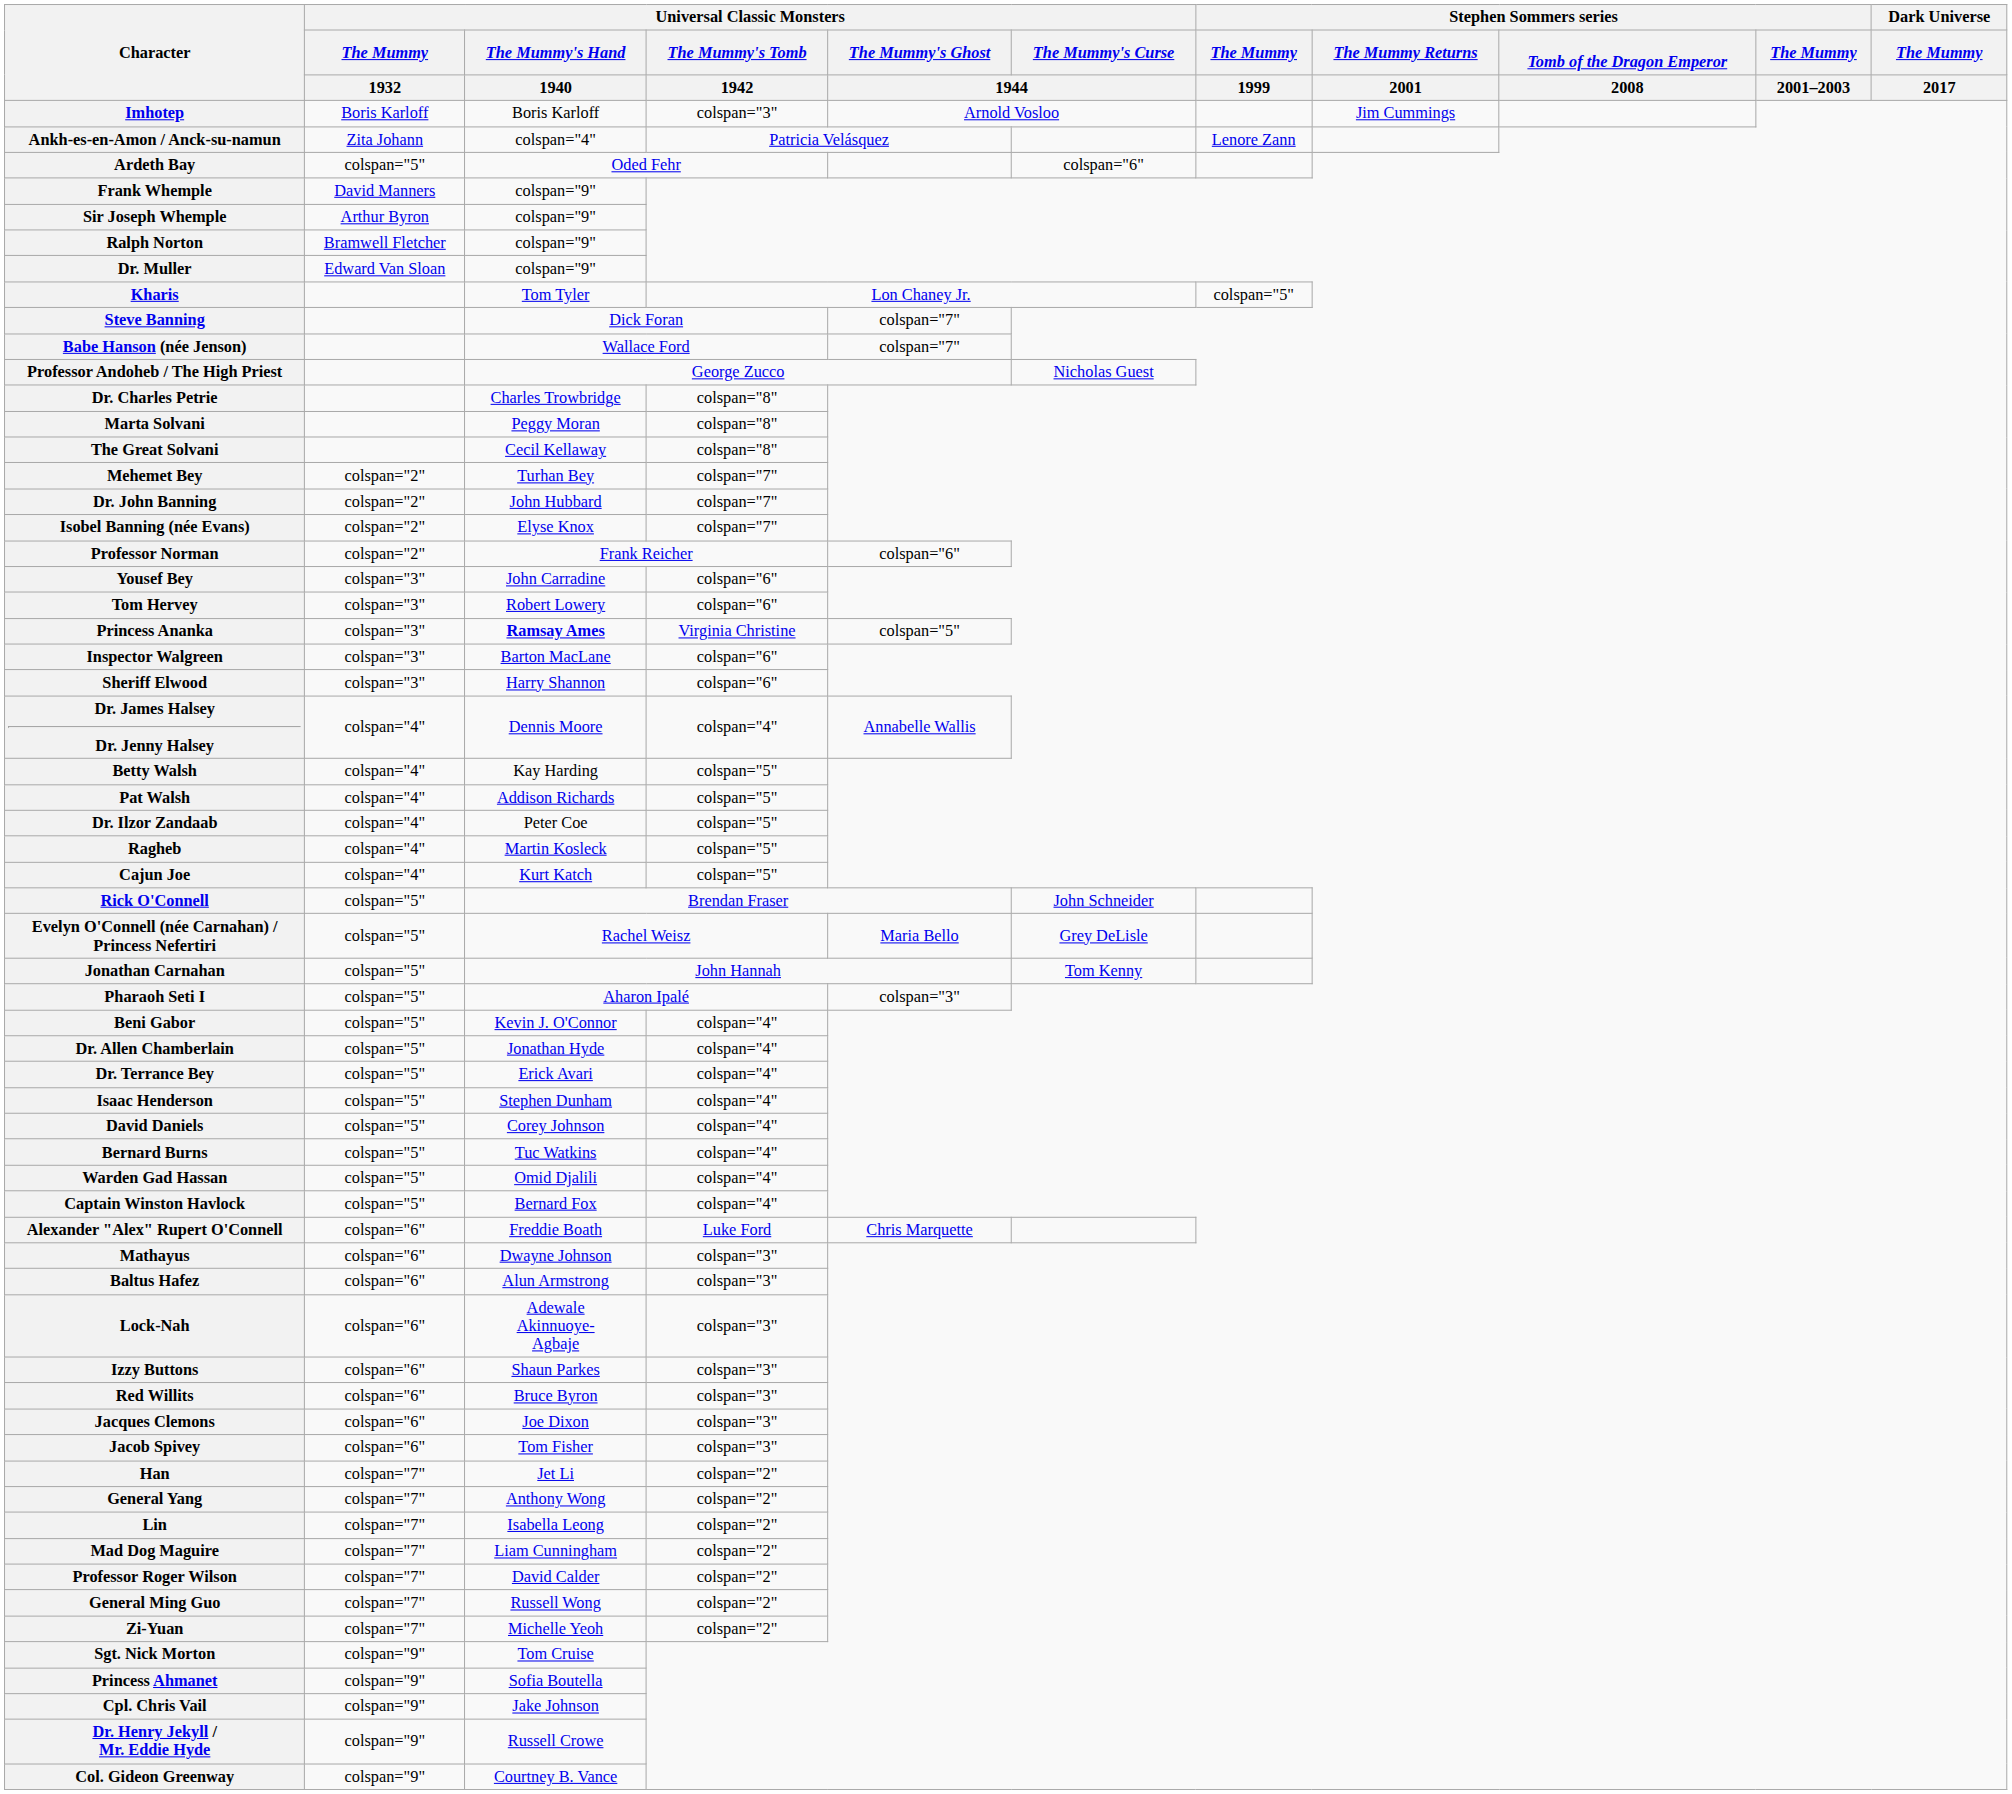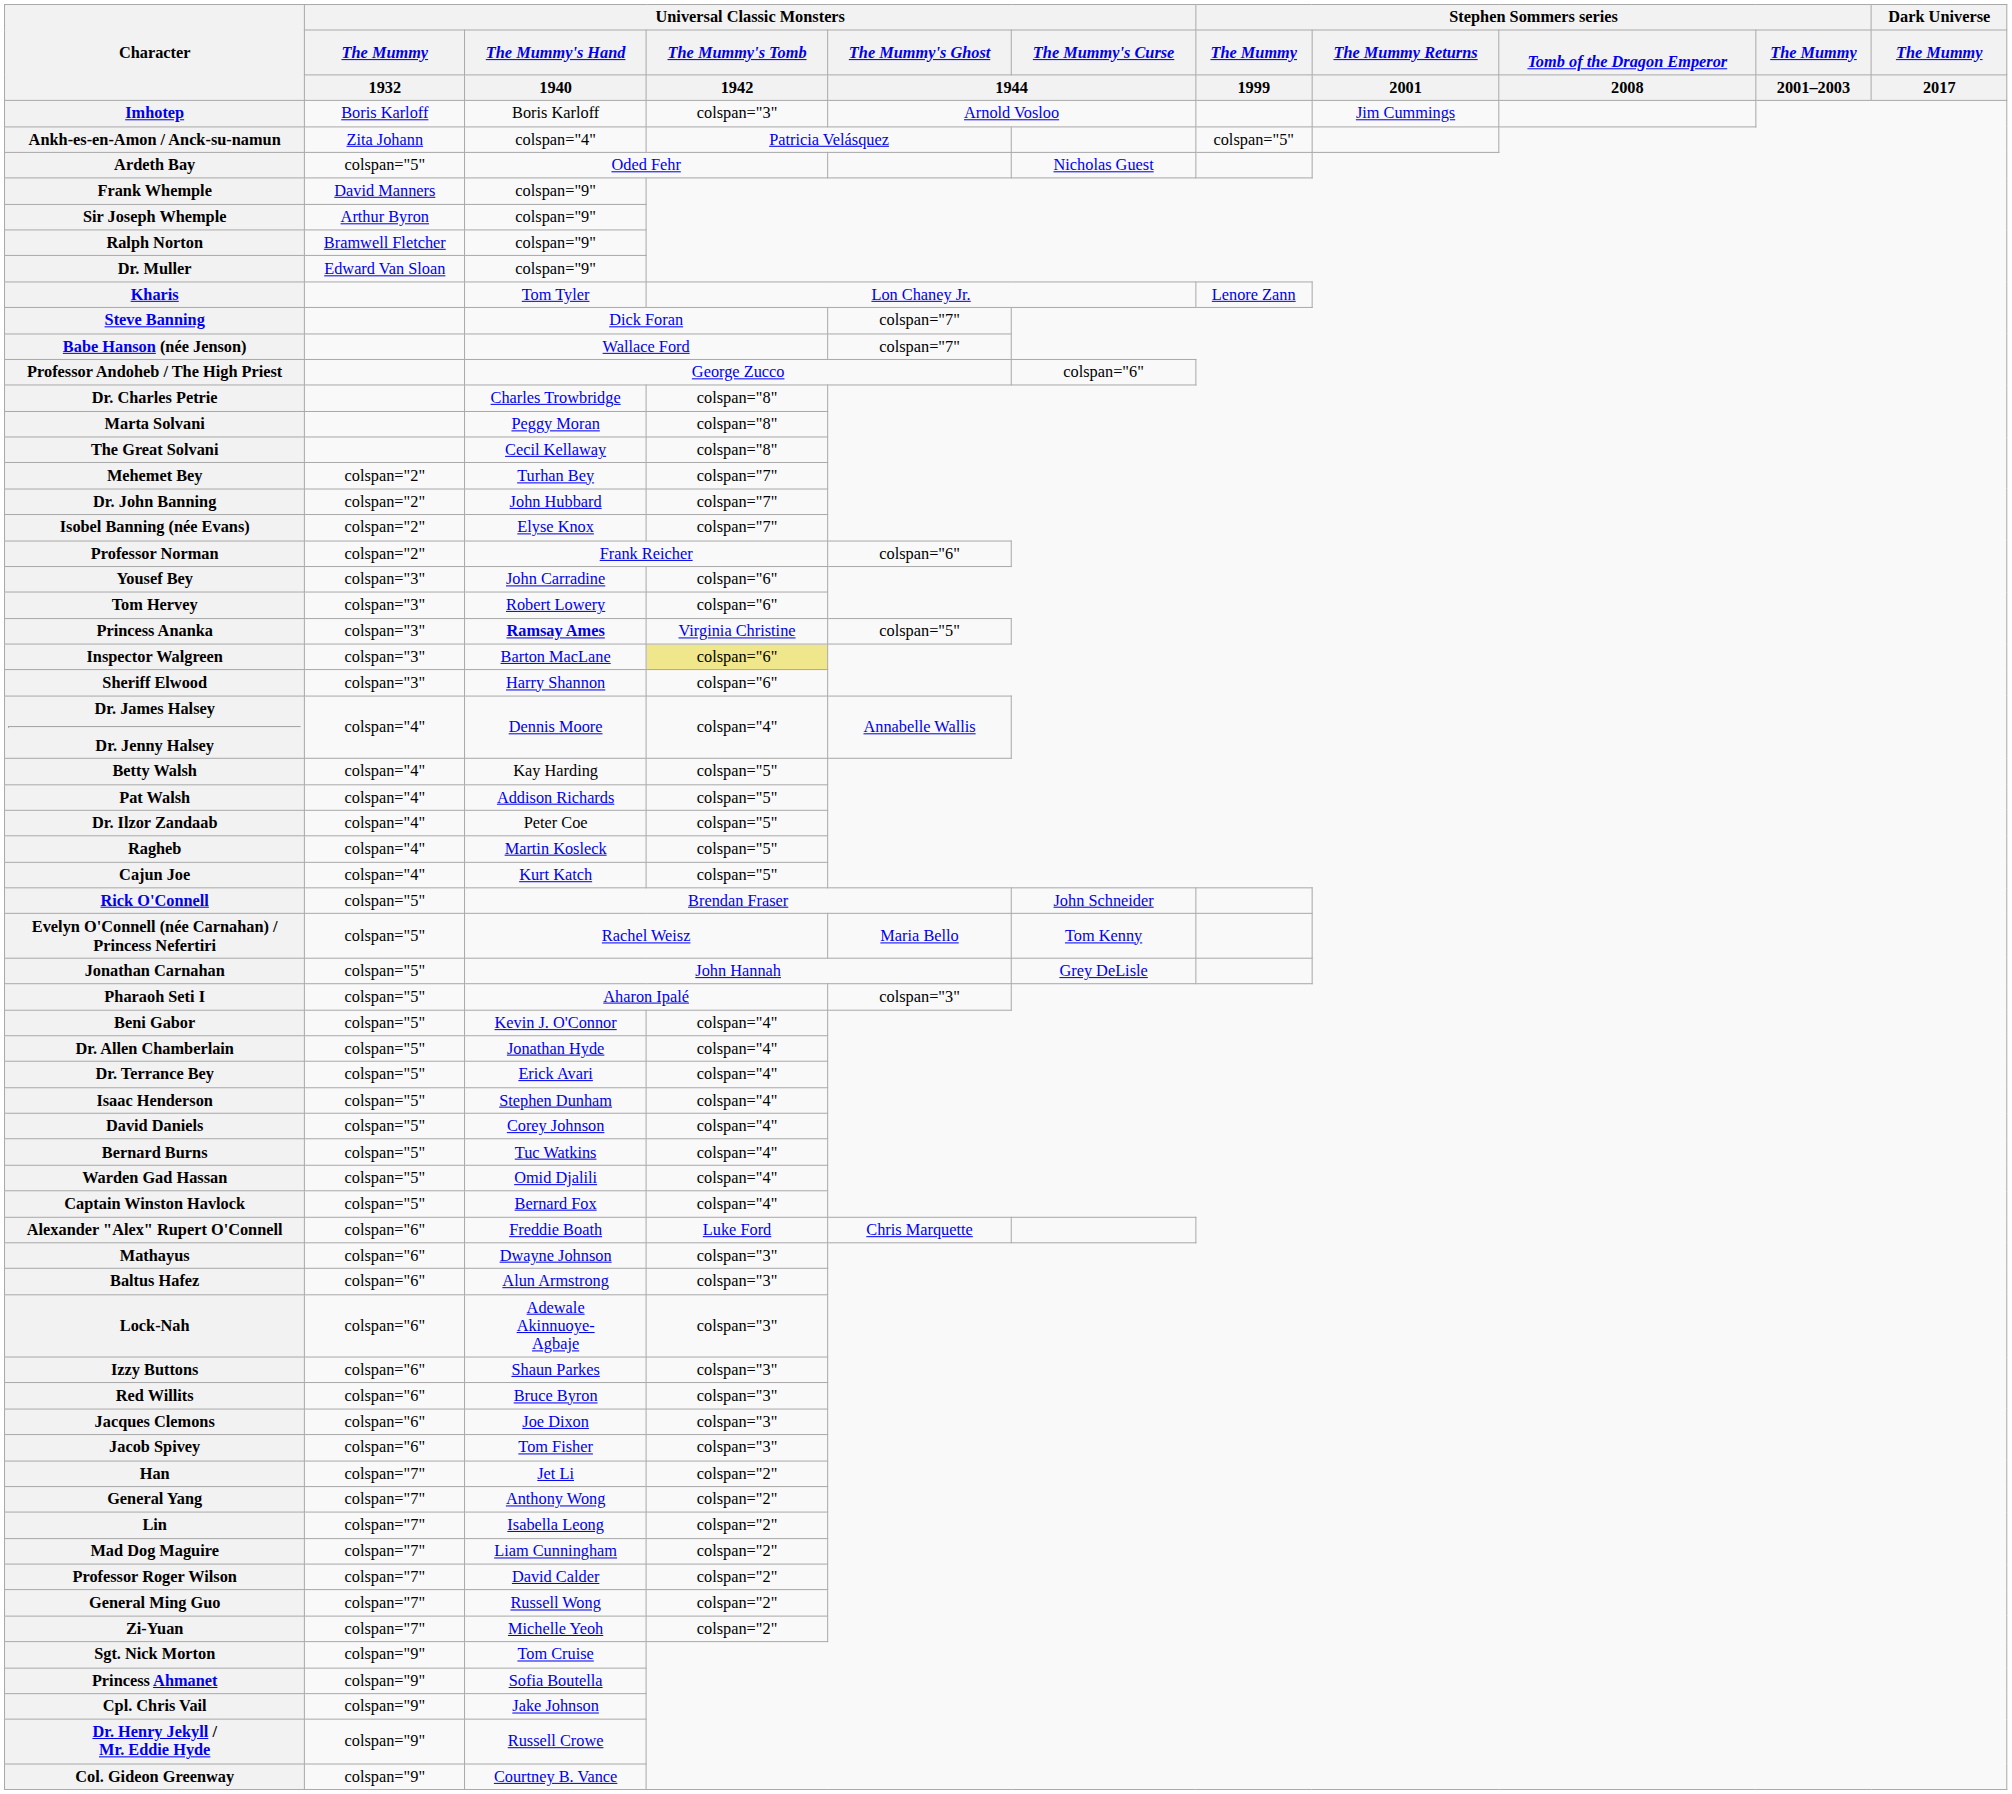Ankh-es-en-Amon / Anck-su-namun | Stephen Sommers series / The Mummy / 1999: Lenore Zann -> colspan="5"
Ardeth Bay | Universal Classic Monsters / The Mummy's Curse / 1944: colspan="6" -> Nicholas Guest
Kharis | Stephen Sommers series / The Mummy / 1999: colspan="5" -> Lenore Zann
Professor Andoheb / The High Priest | Universal Classic Monsters / The Mummy's Curse / 1944: Nicholas Guest -> colspan="6"
Inspector Walgreen | Universal Classic Monsters / The Mummy's Tomb / 1942: no background -> khaki background
Evelyn O'Connell (née Carnahan) / Princess Nefertiri | Universal Classic Monsters / The Mummy's Curse / 1944: Grey DeLisle -> Tom Kenny
Jonathan Carnahan | Universal Classic Monsters / The Mummy's Curse / 1944: Tom Kenny -> Grey DeLisle
